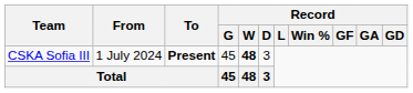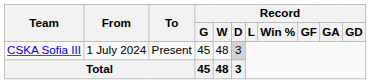CSKA Sofia III | To: bold -> normal
CSKA Sofia III | Record / W: bold -> normal
CSKA Sofia III | Record / D: no background -> lightgrey background
